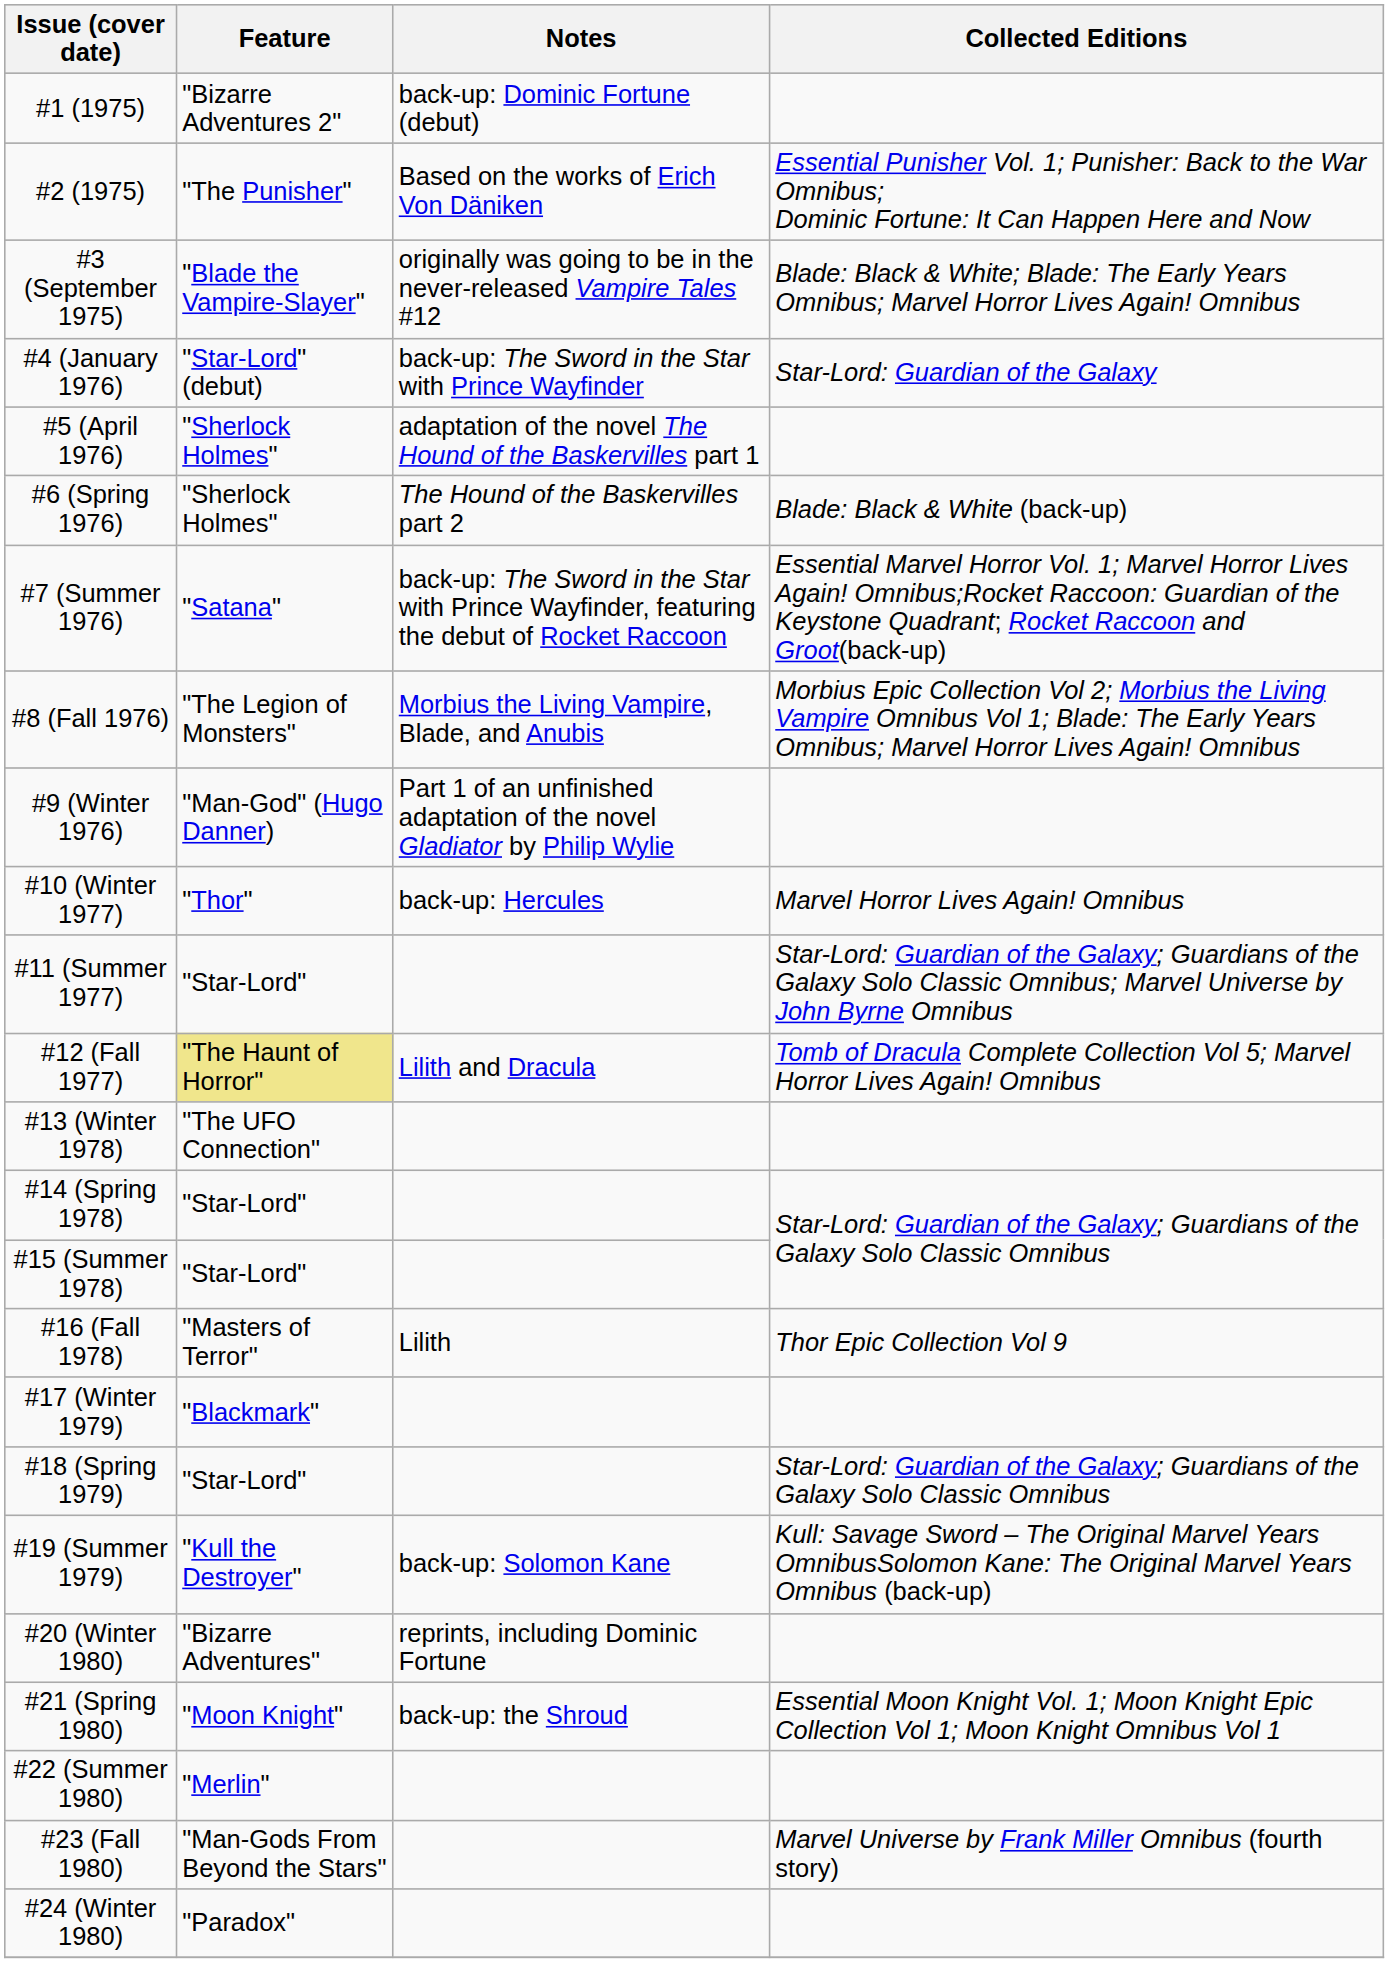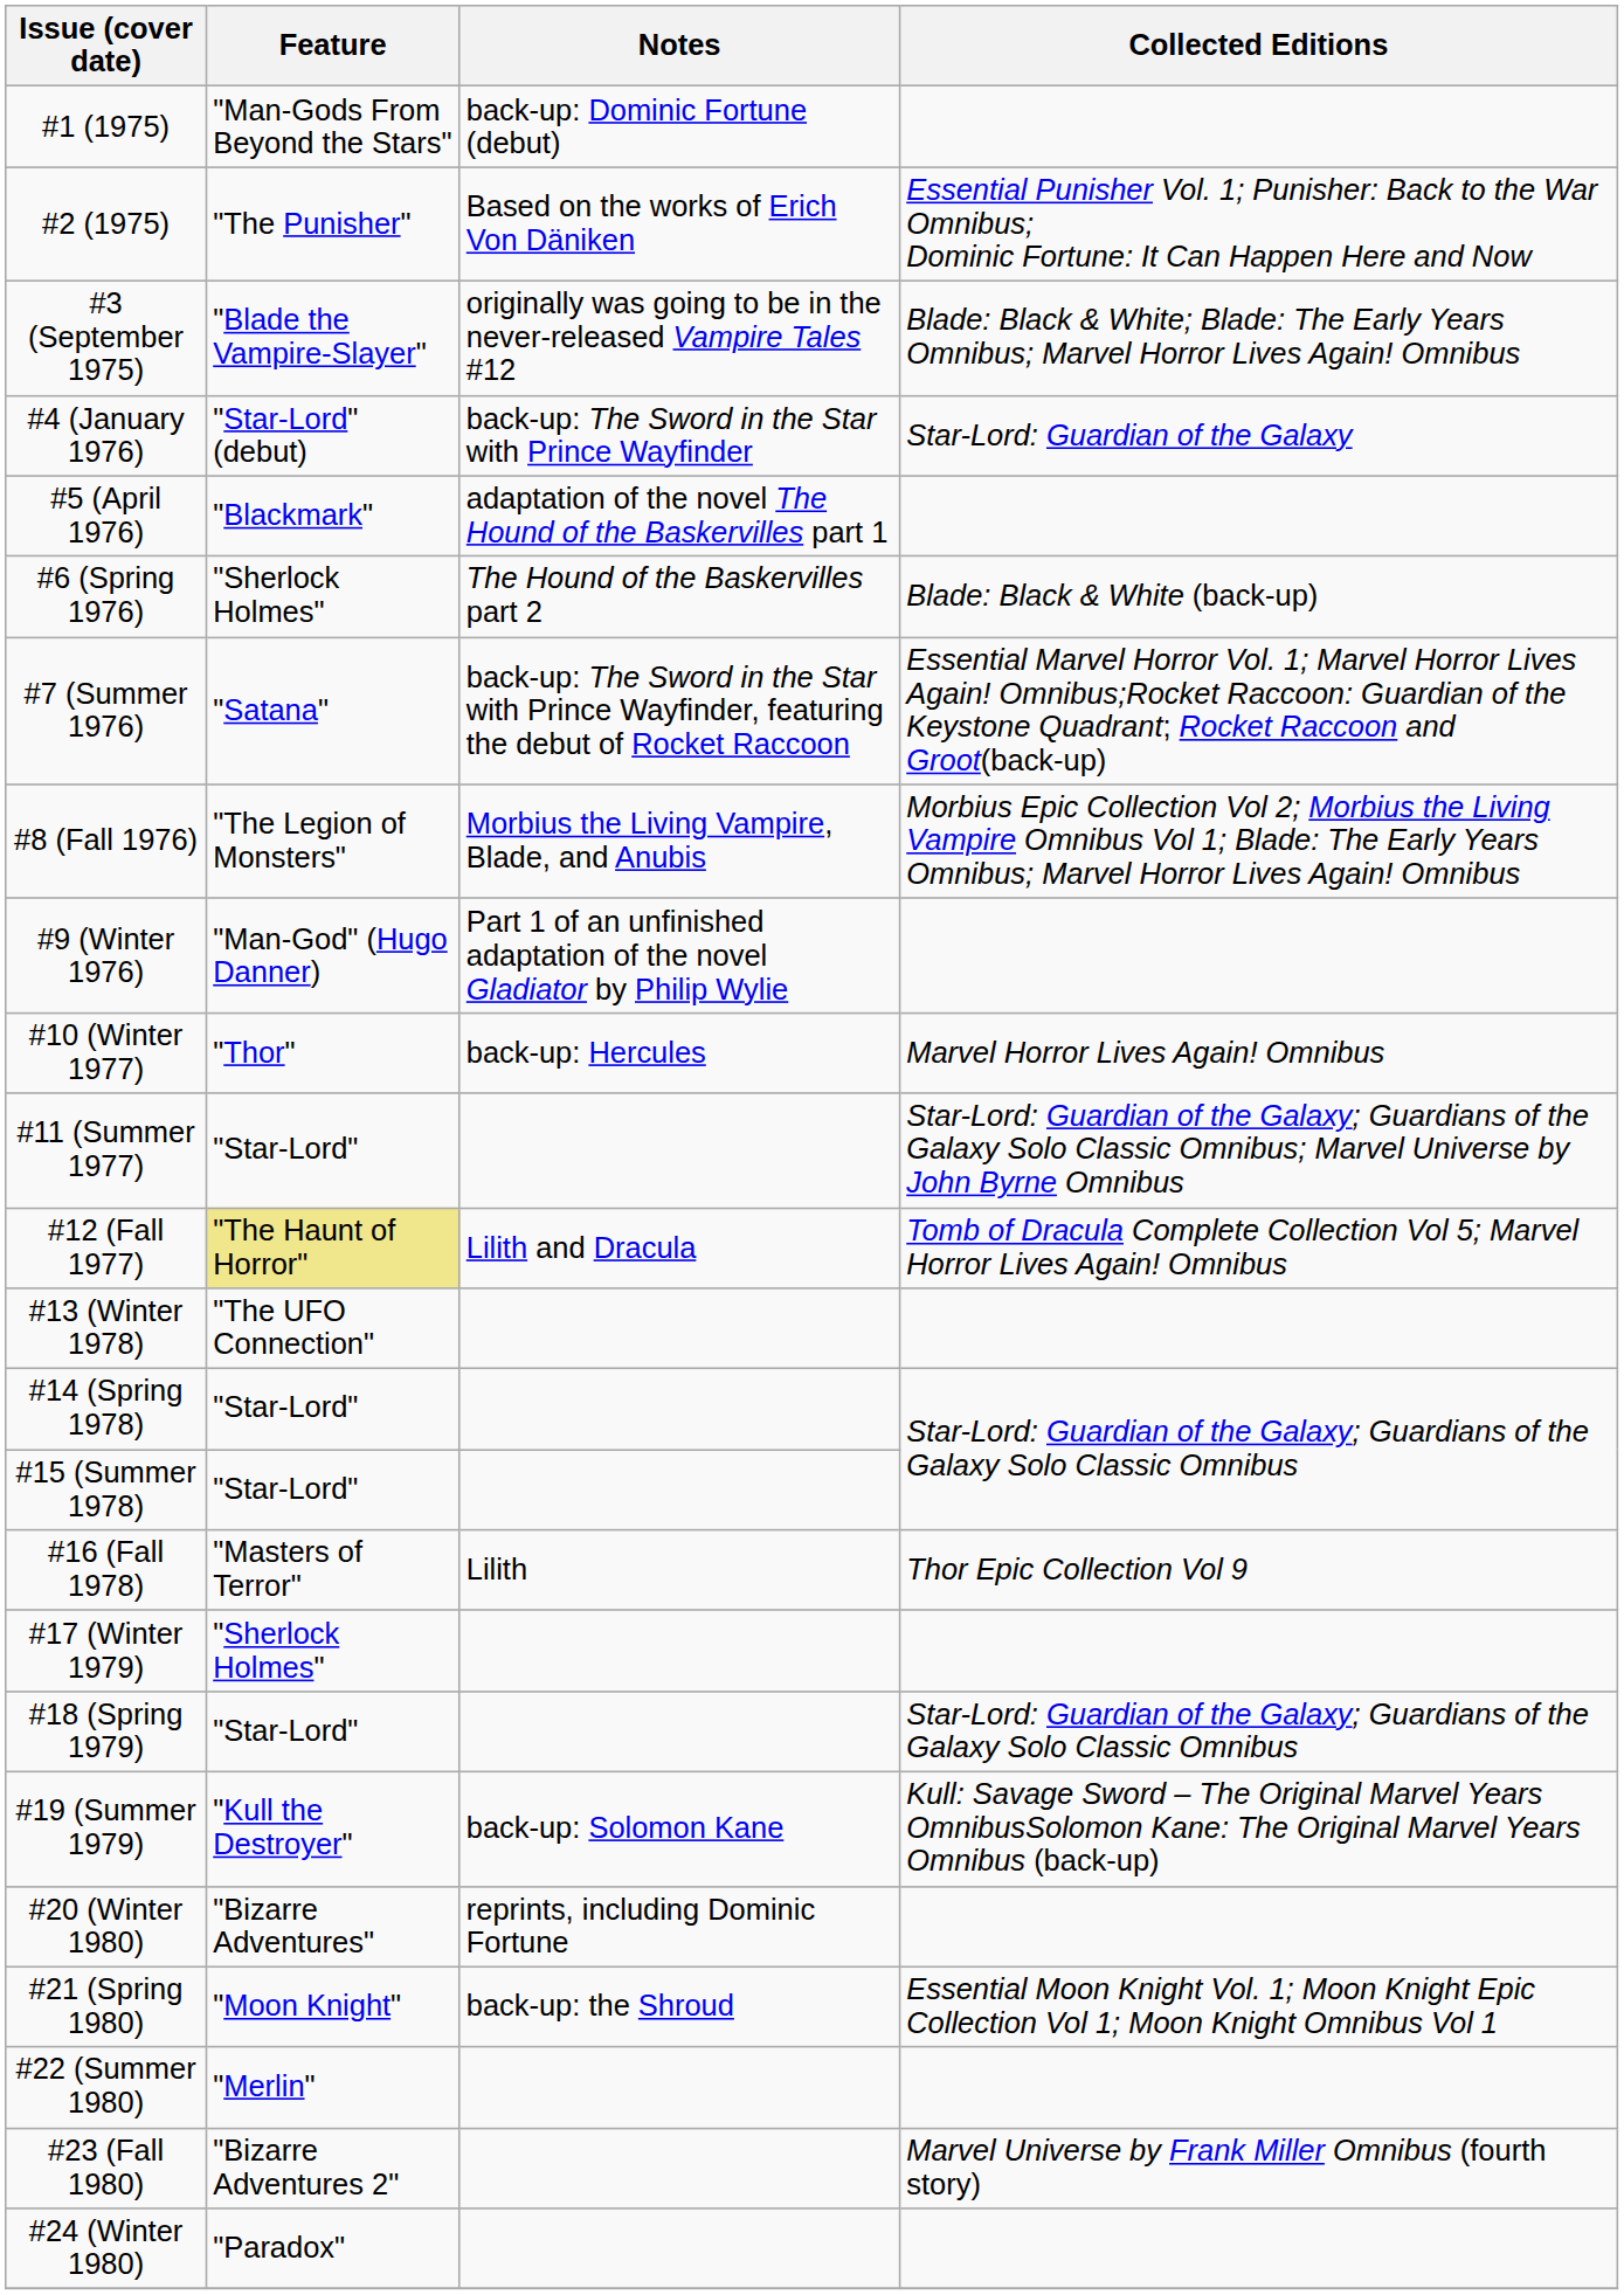#1 (1975) | Feature: "Bizarre Adventures 2" -> "Man-Gods From Beyond the Stars"
#5 (April 1976) | Feature: "Sherlock Holmes" -> "Blackmark"
#17 (Winter 1979) | Feature: "Blackmark" -> "Sherlock Holmes"
#23 (Fall 1980) | Feature: "Man-Gods From Beyond the Stars" -> "Bizarre Adventures 2"
